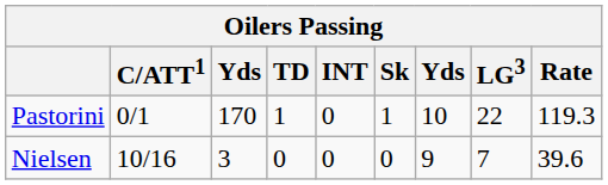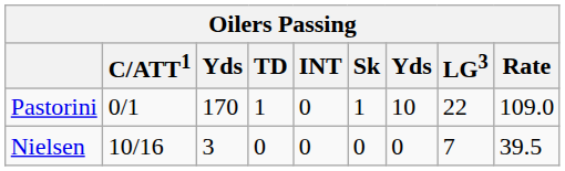Pastorini | Rate: 119.3 -> 109.0
Nielsen | column 7: 9 -> 0
Nielsen | Rate: 39.6 -> 39.5
